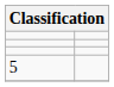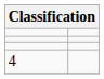row 5 | column 1: 5 -> 4
